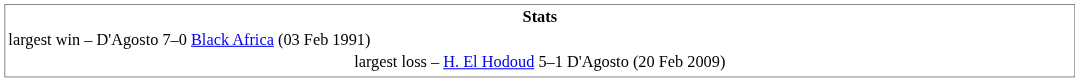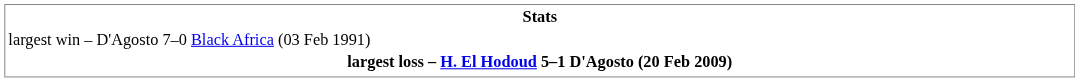row 3 | column 1: normal -> bold
